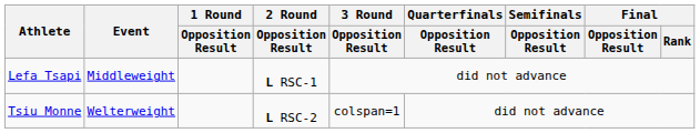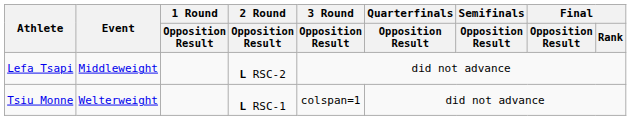Lefa Tsapi | 2 Round / Opposition Result: L RSC-1 -> L RSC-2
Tsiu Monne | 2 Round / Opposition Result: L RSC-2 -> L RSC-1
